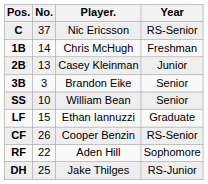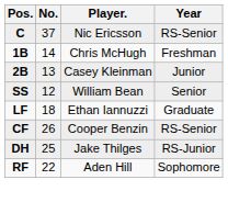- row: 3B | 3 | Brandon Eike | Senior
SS | No.: 10 -> 12
LF | No.: 15 -> 18
rows swapped: RF <-> DH
